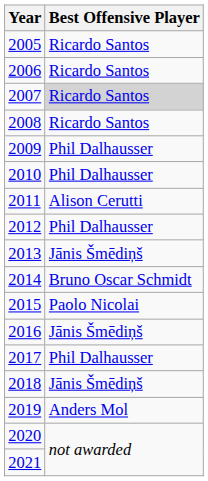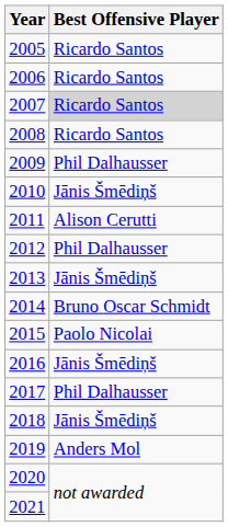2010 | Best Offensive Player: Phil Dalhausser -> Jānis Šmēdiņš
